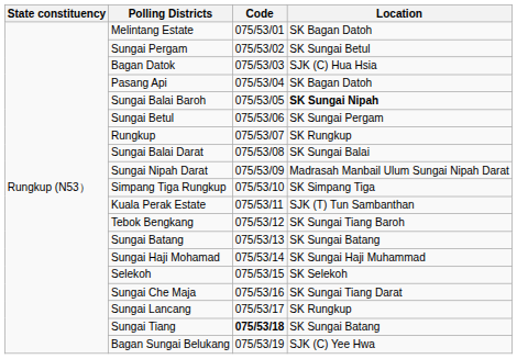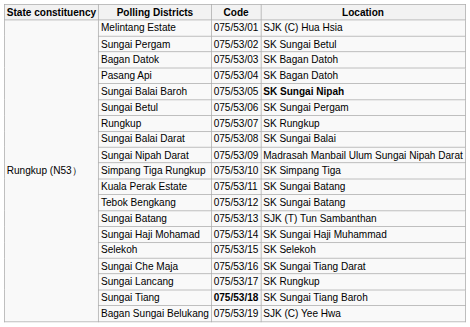Melintang Estate | Location: SK Bagan Datoh -> SJK (C) Hua Hsia
Bagan Datok | Location: SJK (C) Hua Hsia -> SK Bagan Datoh
Kuala Perak Estate | Location: SJK (T) Tun Sambanthan -> SK Sungai Batang
Tebok Bengkang | Location: SK Sungai Tiang Baroh -> SK Sungai Batang
Sungai Batang | Location: SK Sungai Batang -> SJK (T) Tun Sambanthan
Sungai Tiang | Location: SK Sungai Batang -> SK Sungai Tiang Baroh
